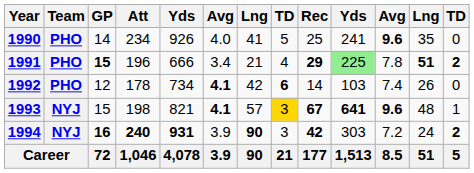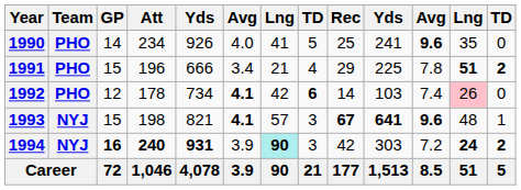1991 | GP: bold -> normal
1991 | Rec: bold -> normal
1991 | column 10: lightgreen background -> no background
1992 | column 12: no background -> pink background
1993 | column 8: gold background -> no background
1994 | column 7: no background -> paleturquoise background
1994 | Rec: bold -> normal
1994 | column 12: normal -> bold
